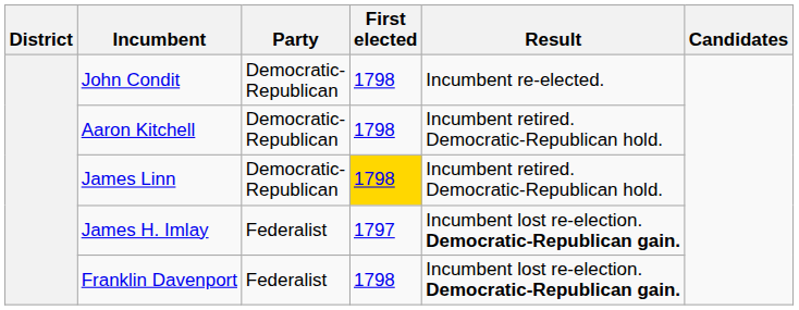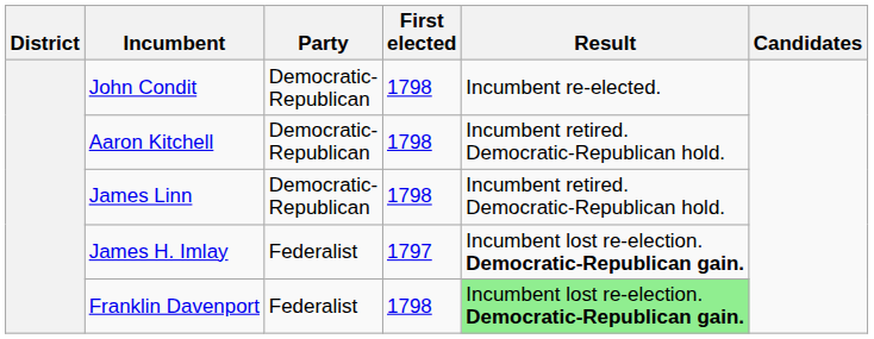James Linn | First elected: gold background -> no background
Franklin Davenport | Result: no background -> lightgreen background
